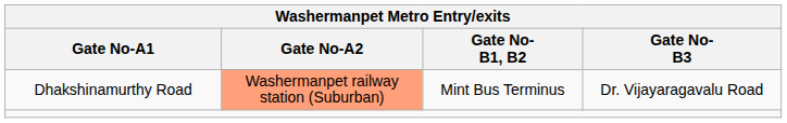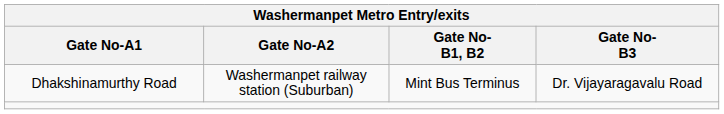Dhakshinamurthy Road | Gate No-A2: lightsalmon background -> no background
